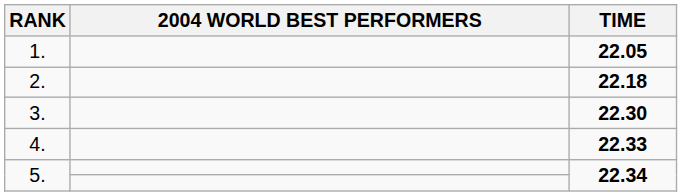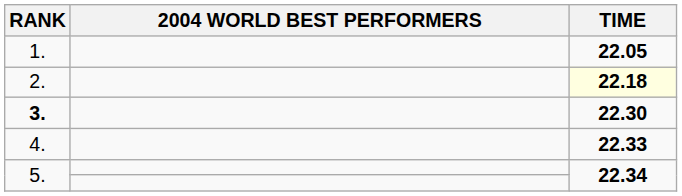2. | TIME: no background -> lightyellow background
3. | RANK: normal -> bold
